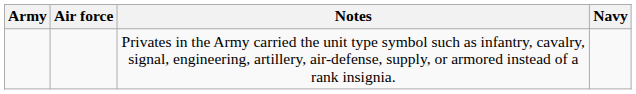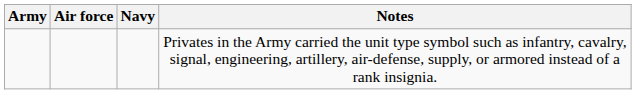columns swapped: Navy <-> Notes
